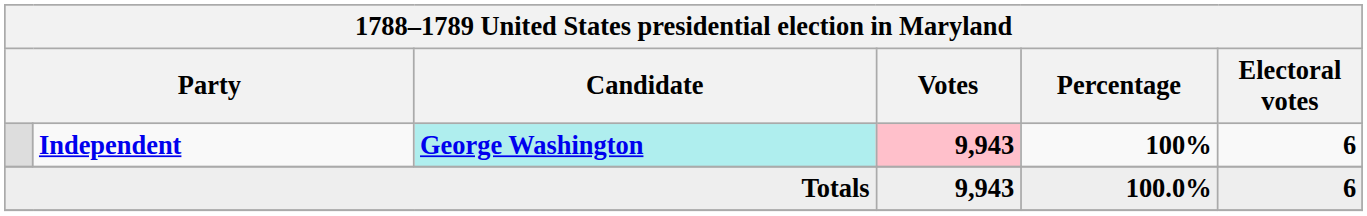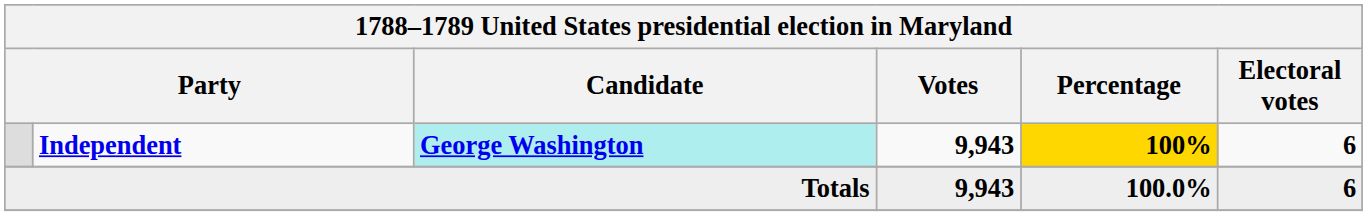row 3 | Votes: pink background -> no background
row 3 | Percentage: no background -> gold background
